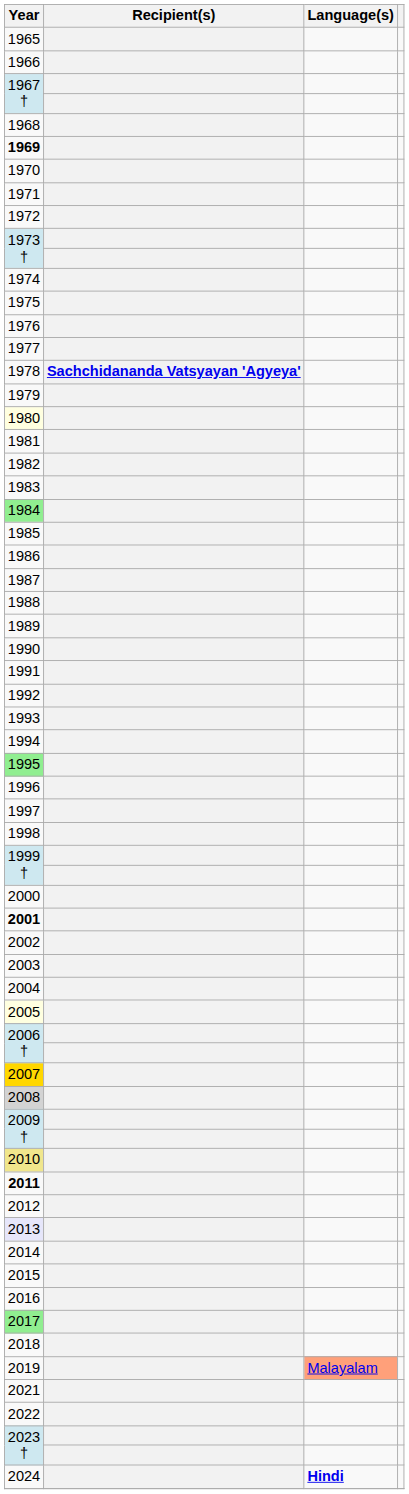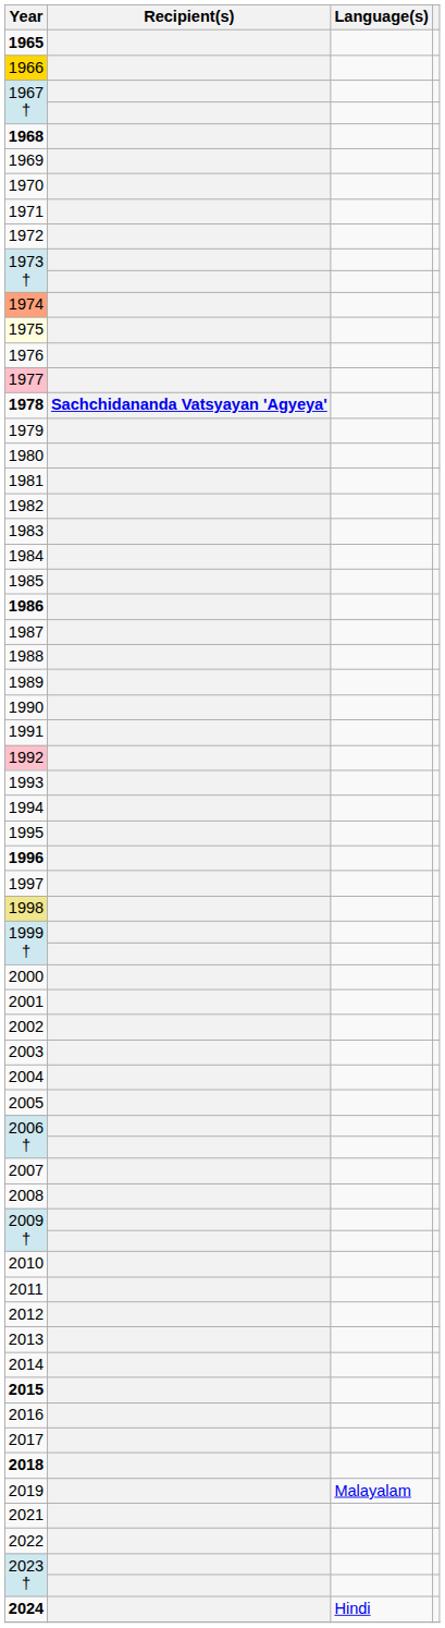1965 | Year: normal -> bold
1966 | Year: no background -> gold background
1968 | Year: normal -> bold
1969 | Year: bold -> normal
1974 | Year: no background -> lightsalmon background
1975 | Year: no background -> lightyellow background
1977 | Year: no background -> pink background
1978 | Year: normal -> bold
1980 | Year: lightyellow background -> no background
1984 | Year: lightgreen background -> no background
1986 | Year: normal -> bold
1992 | Year: no background -> pink background
1995 | Year: lightgreen background -> no background
1996 | Year: normal -> bold
1998 | Year: no background -> khaki background
2001 | Year: bold -> normal
2005 | Year: lightyellow background -> no background
2007 | Year: gold background -> no background
2008 | Year: lightgrey background -> no background
2010 | Year: khaki background -> no background
2011 | Year: bold -> normal
2013 | Year: lavender background -> no background
2015 | Year: normal -> bold
2017 | Year: lightgreen background -> no background
2018 | Year: normal -> bold
2019 | Language(s): lightsalmon background -> no background
2024 | Year: normal -> bold
2024 | Language(s): bold -> normal
